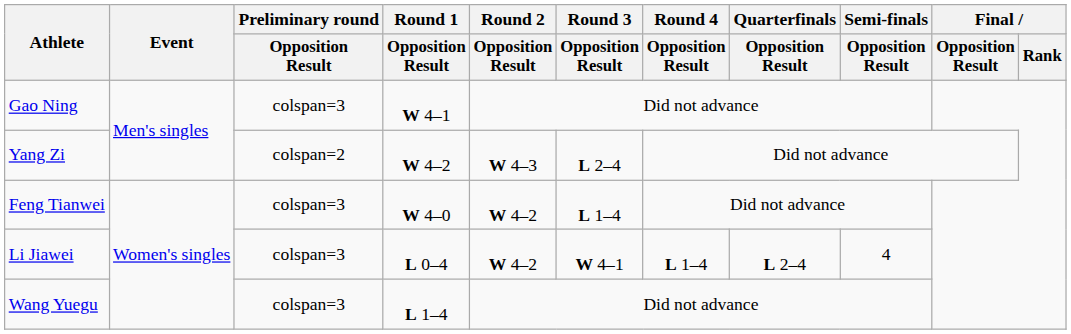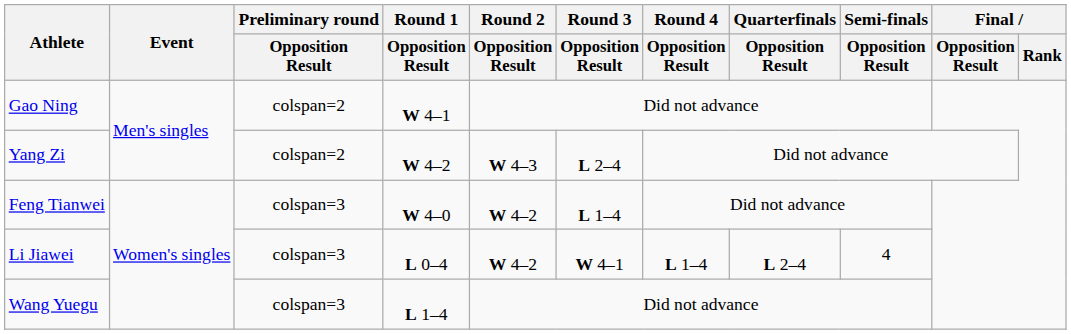Gao Ning | Preliminary round / Opposition Result: colspan=3 -> colspan=2
